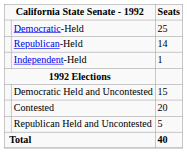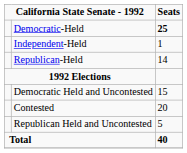Democratic-Held | column 3: normal -> bold
rows swapped: Republican-Held <-> Independent-Held
